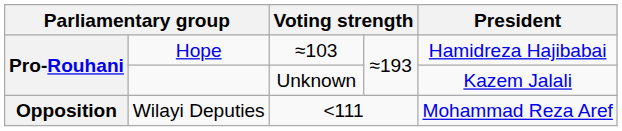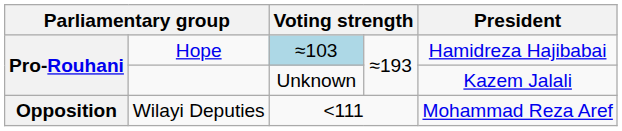Hope | column 3: no background -> lightblue background
